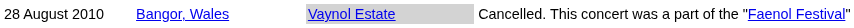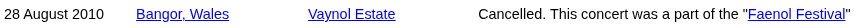28 August 2010 | column 3: lightgrey background -> no background
